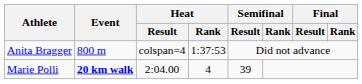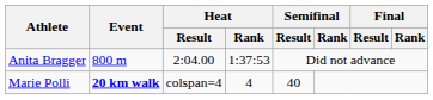Anita Bragger | Heat / Result: colspan=4 -> 2:04.00
Marie Polli | Heat / Result: 2:04.00 -> colspan=4
Marie Polli | Semifinal / Result: 39 -> 40
